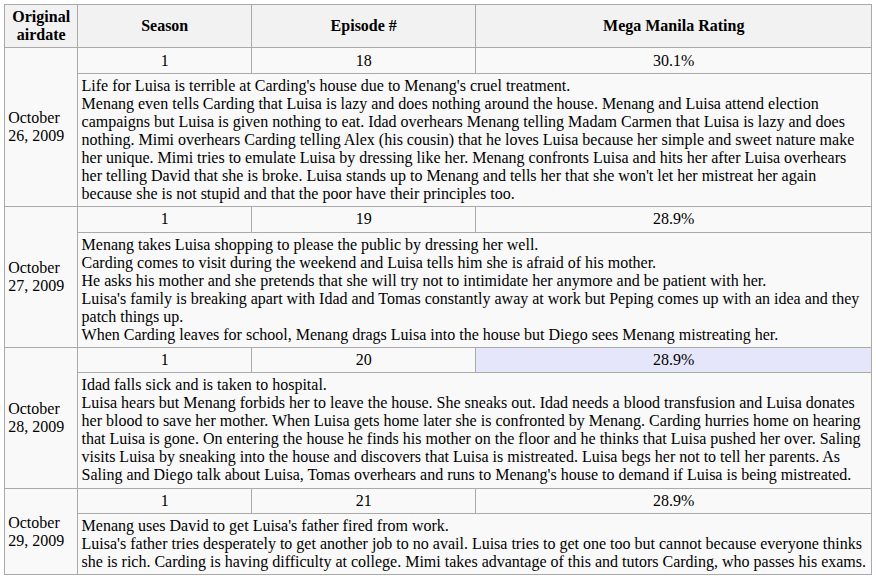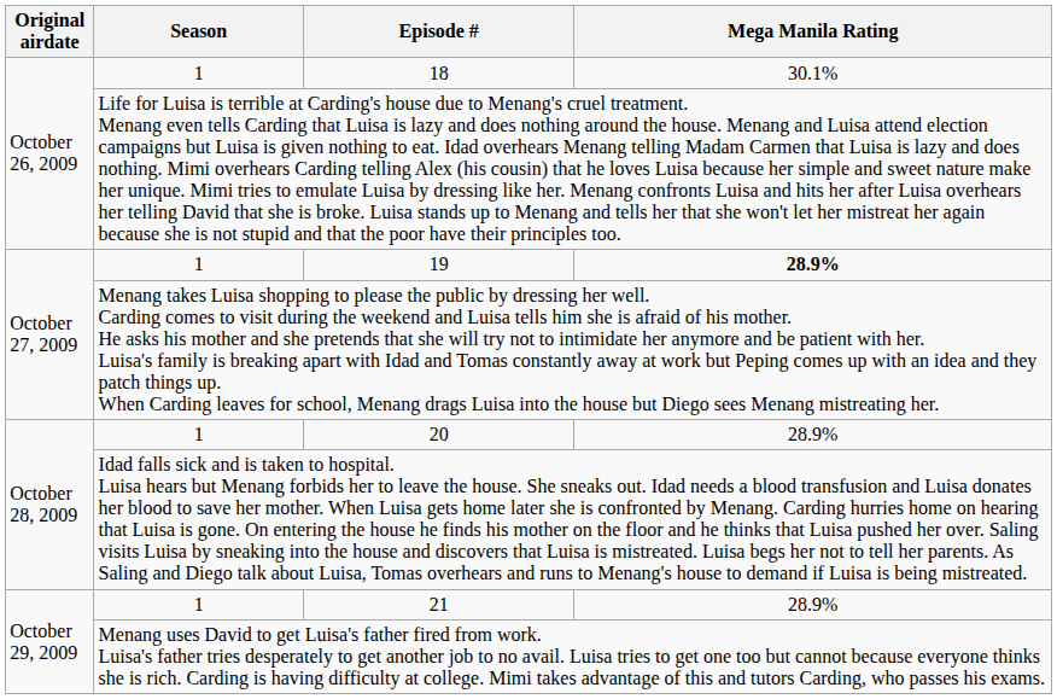19 | Mega Manila Rating: normal -> bold
20 | Mega Manila Rating: lavender background -> no background
